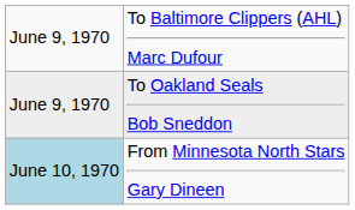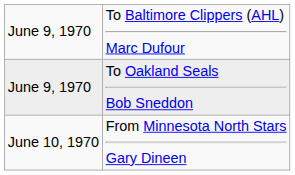row 3 | column 1: lightblue background -> no background
